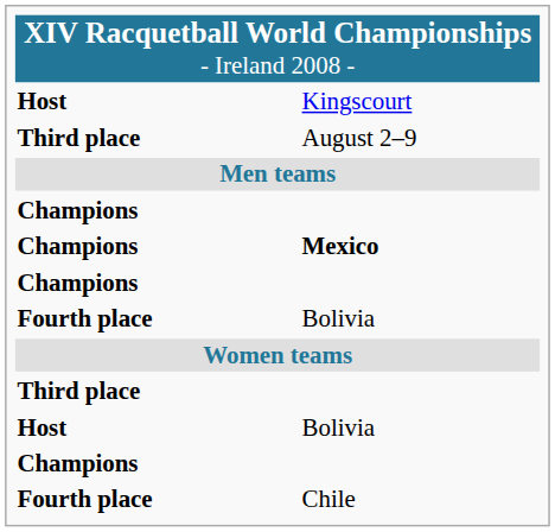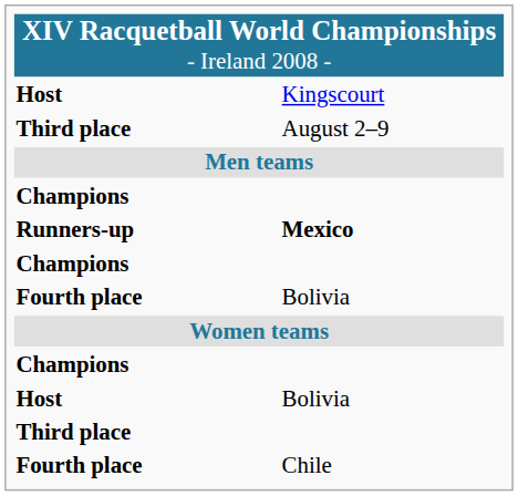row 6 | column 1: Champions -> Runners-up
row 10 | column 1: Third place -> Champions
row 12 | column 1: Champions -> Third place
